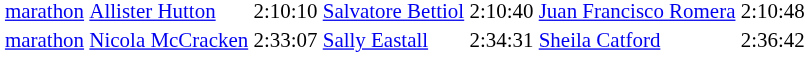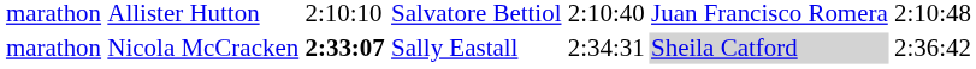marathon / Nicola McCracken | column 3: normal -> bold
marathon / Nicola McCracken | column 6: no background -> lightgrey background
